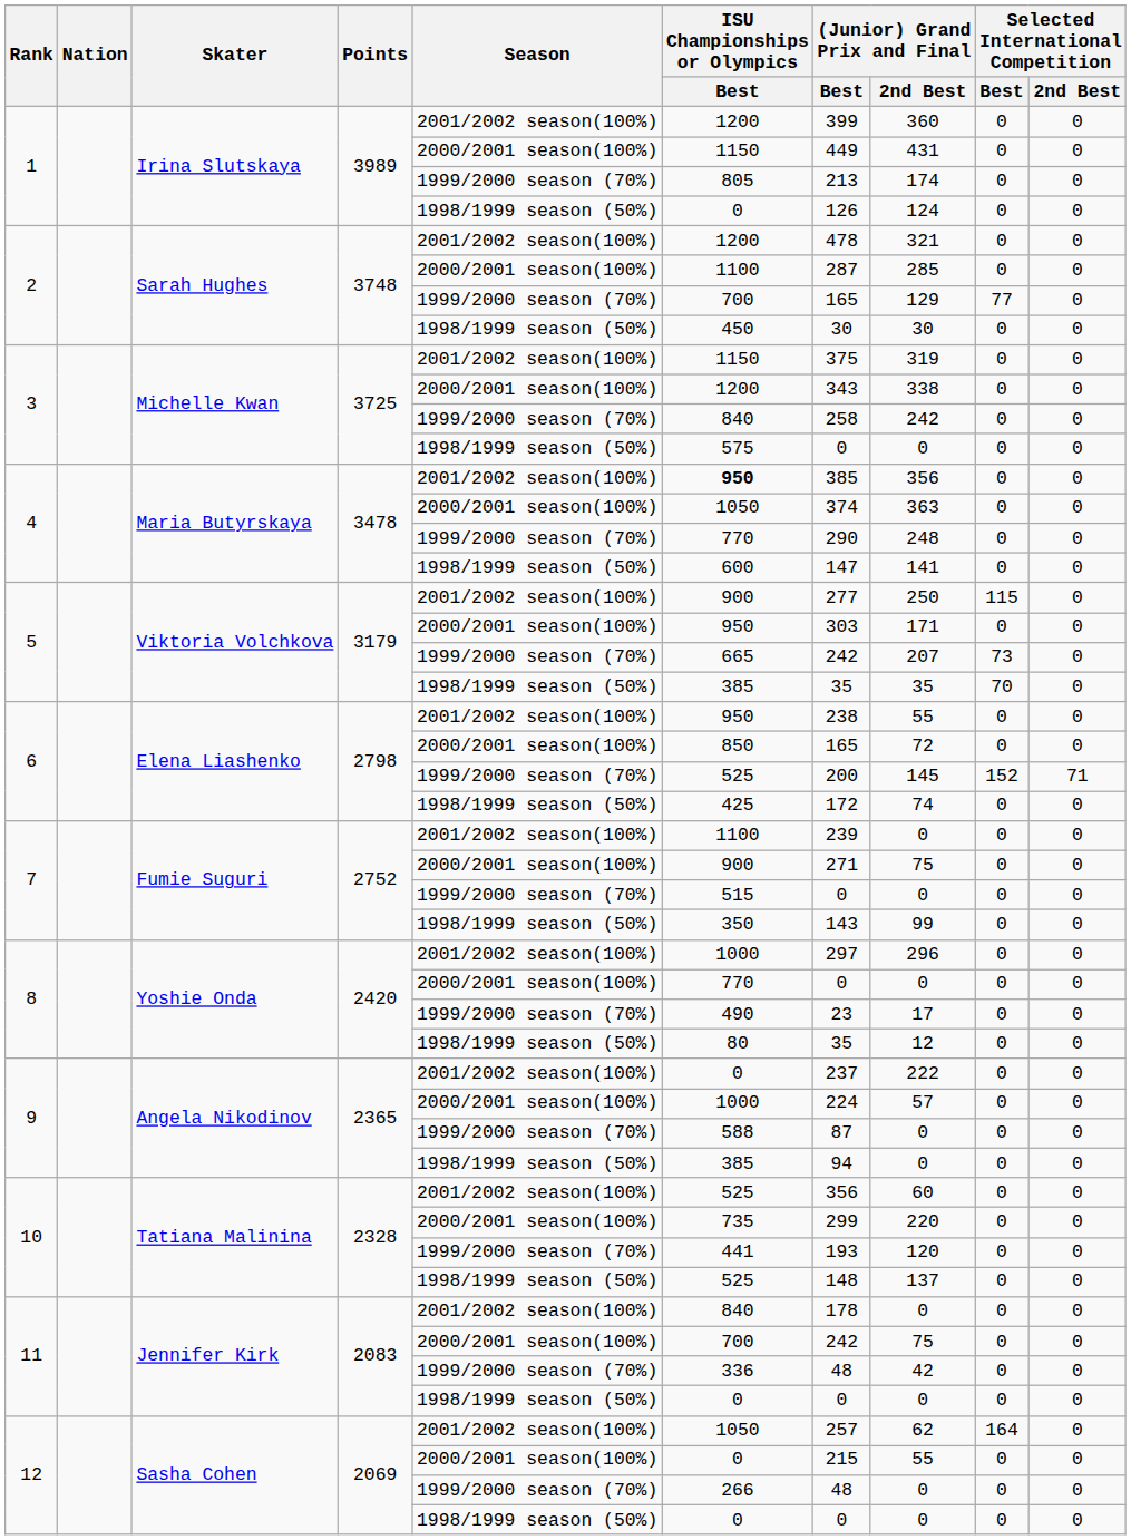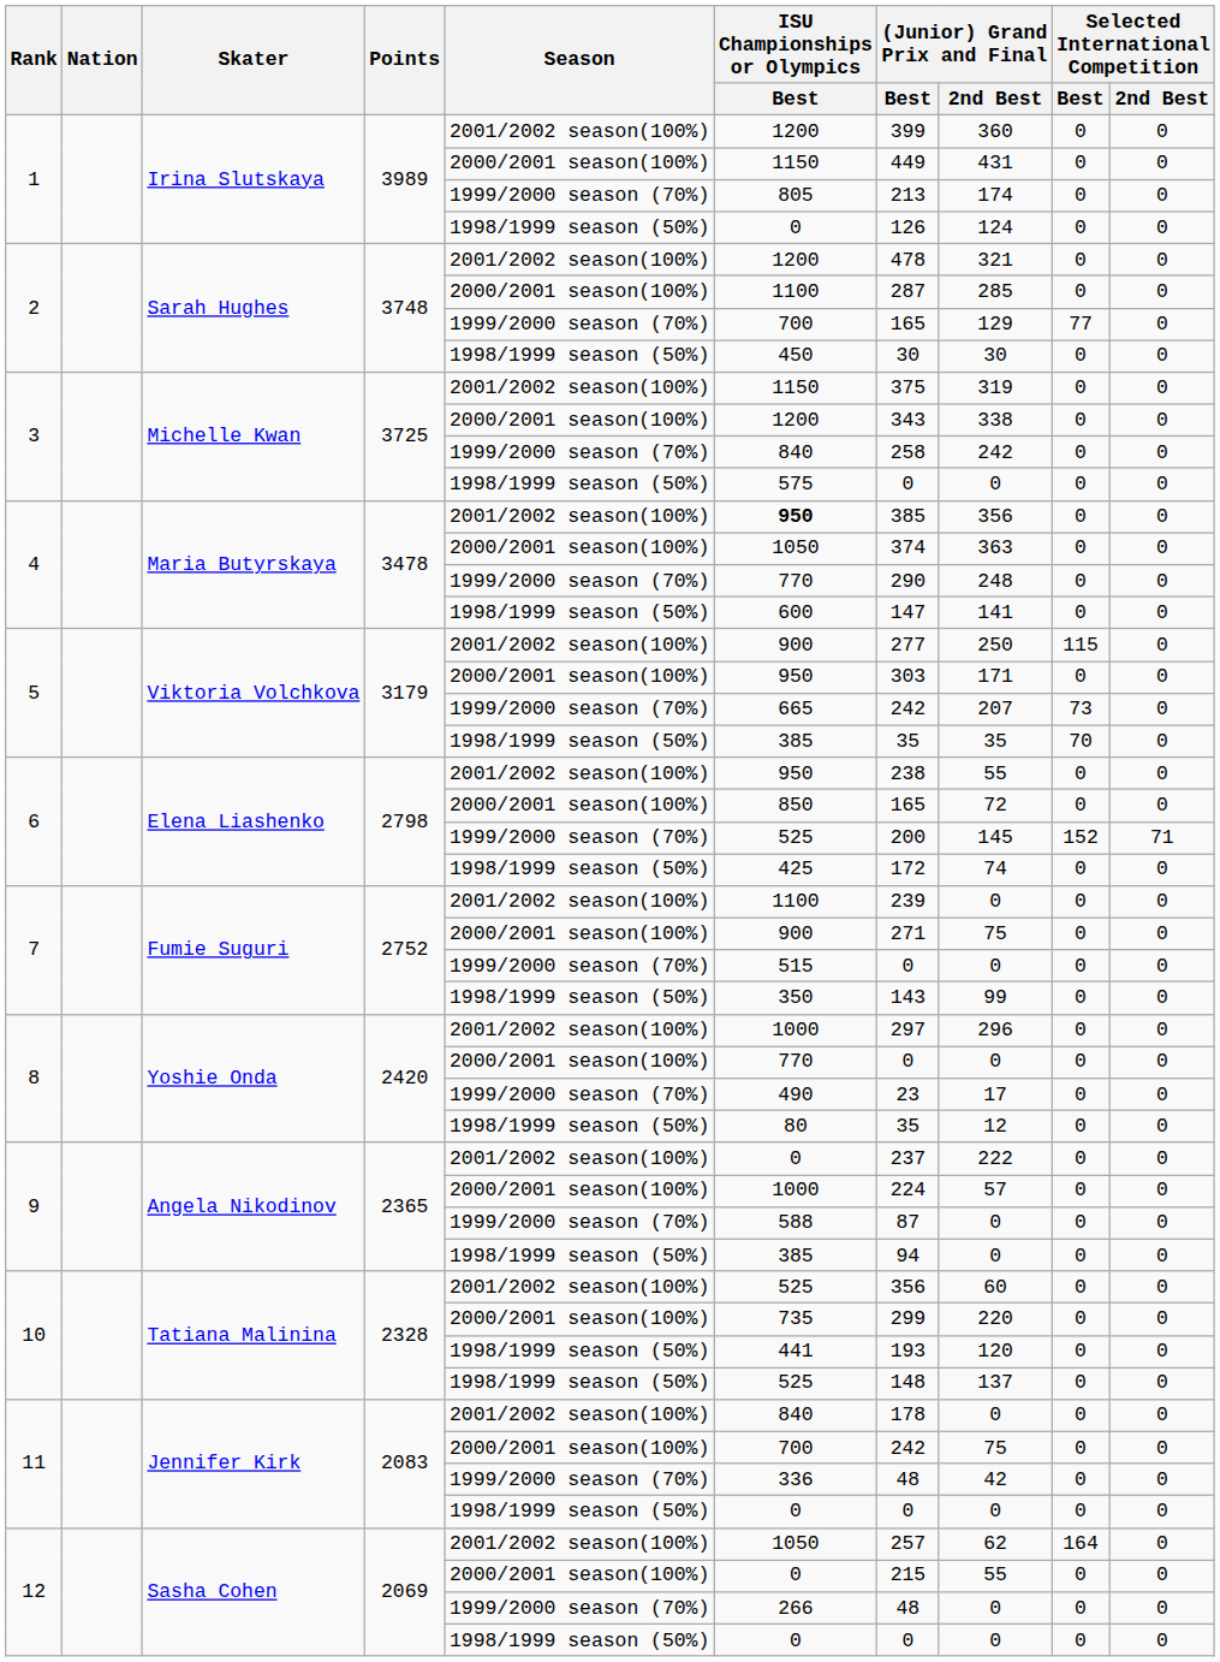row 41 | Season: 1999/2000 season (70%) -> 1998/1999 season (50%)
